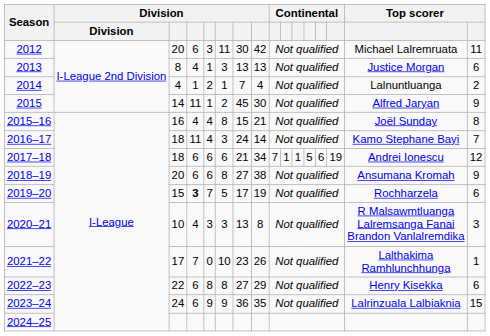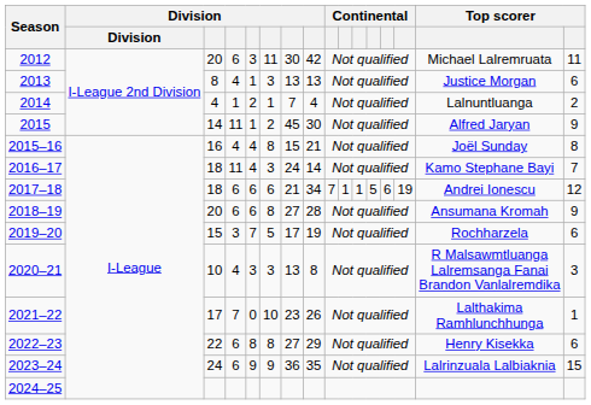2018–19 | column 8: 38 -> 28
2019–20 | column 4: bold -> normal
